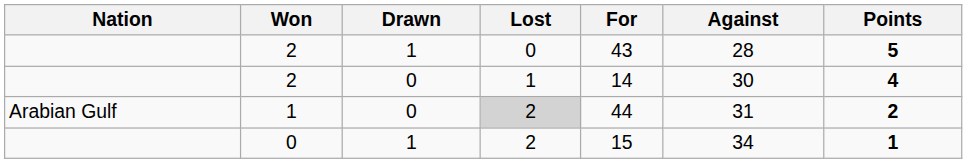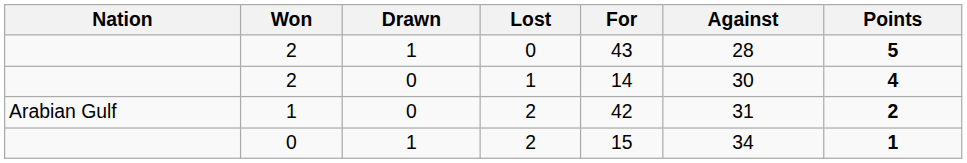row 4 | Lost: lightgrey background -> no background
row 4 | For: 44 -> 42
